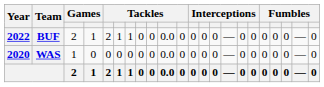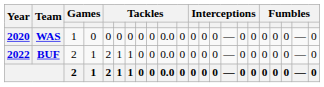rows swapped: WAS <-> BUF
